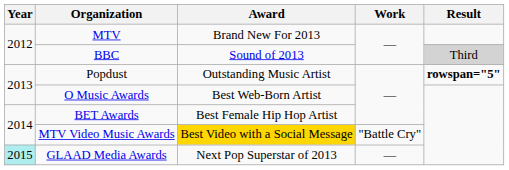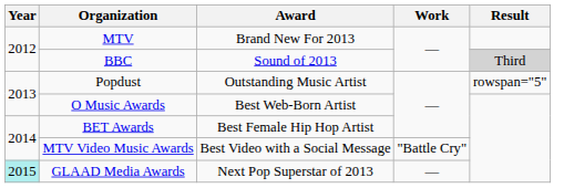Popdust | Result: bold -> normal
MTV Video Music Awards | Award: gold background -> no background
